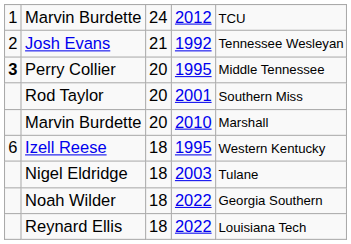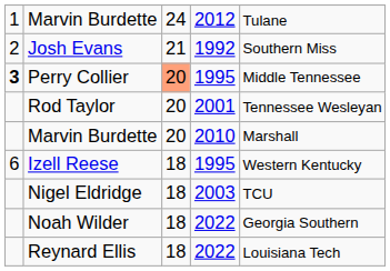Marvin Burdette / 2012 | column 5: TCU -> Tulane
Josh Evans | column 5: Tennessee Wesleyan -> Southern Miss
Perry Collier | column 3: no background -> lightsalmon background
Rod Taylor | column 5: Southern Miss -> Tennessee Wesleyan
Nigel Eldridge | column 5: Tulane -> TCU
